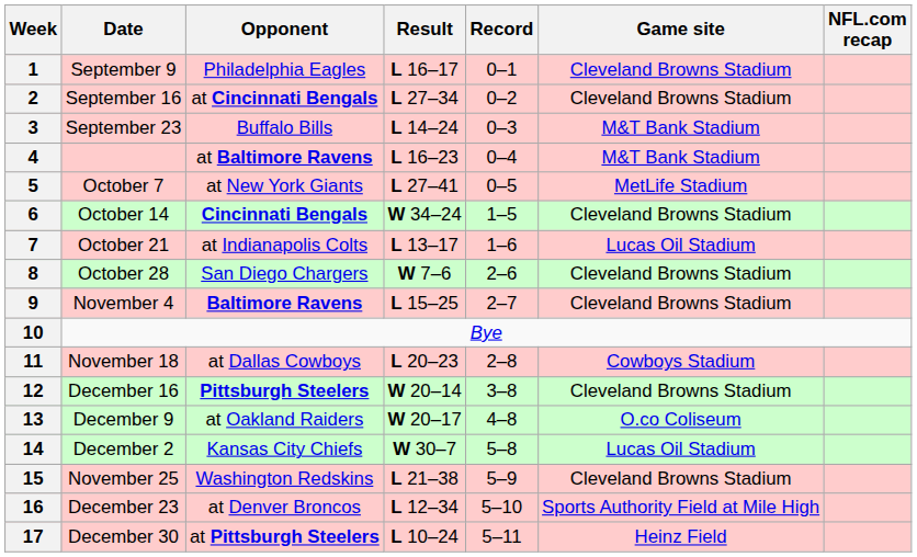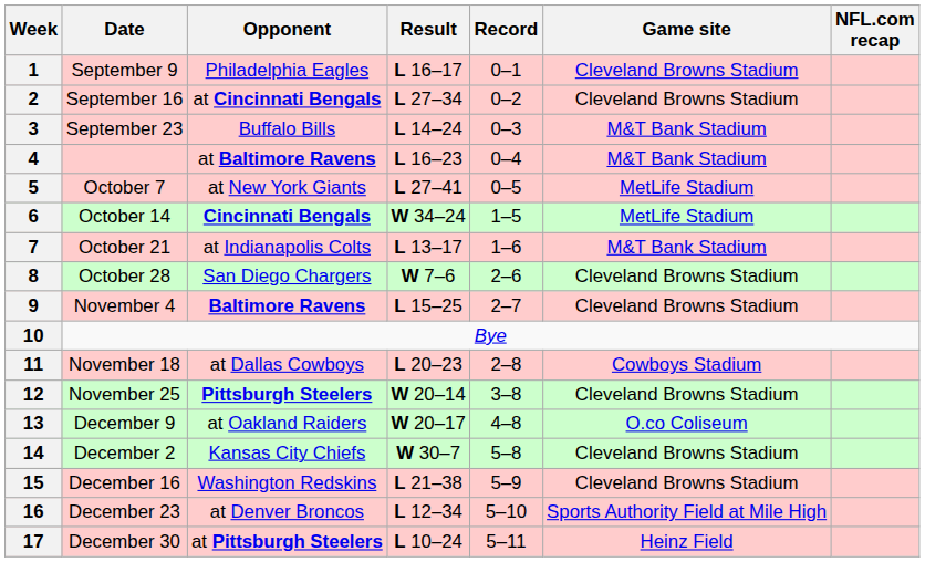6 | Game site: Cleveland Browns Stadium -> MetLife Stadium
7 | Game site: Lucas Oil Stadium -> M&T Bank Stadium
12 | Date: December 16 -> November 25
14 | Game site: Lucas Oil Stadium -> Cleveland Browns Stadium
15 | Date: November 25 -> December 16
